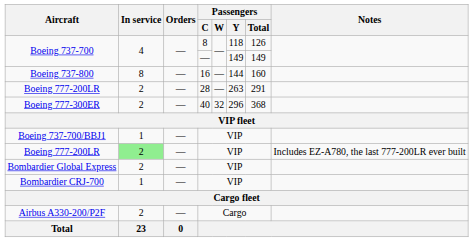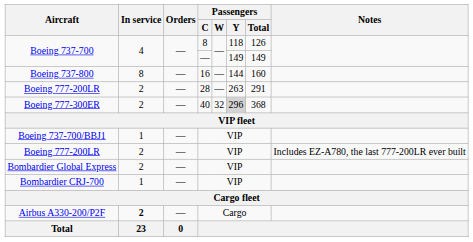Boeing 777-300ER | Passengers / Y: no background -> lightgrey background
Boeing 777-200LR / VIP | In service: lightgreen background -> no background
Airbus A330-200/P2F | In service: normal -> bold
